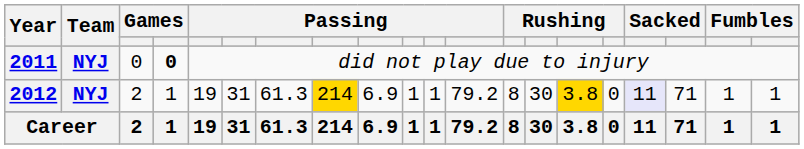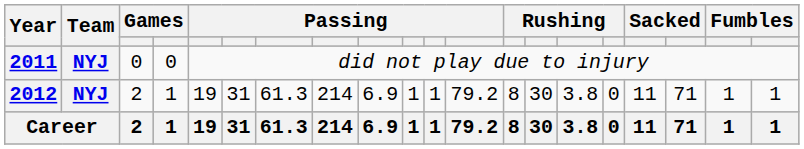2011 | column 4: bold -> normal
2012 | column 8: gold background -> no background
2012 | column 15: gold background -> no background
2012 | column 17: lavender background -> no background
